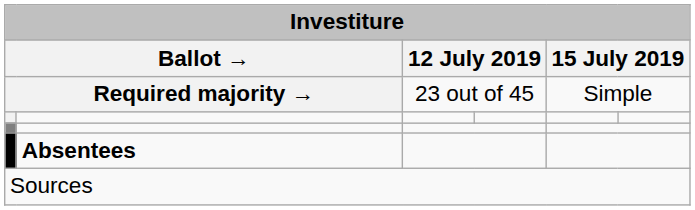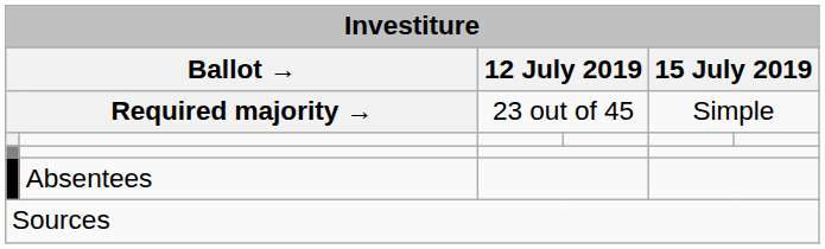Absentees | column 2: bold -> normal
